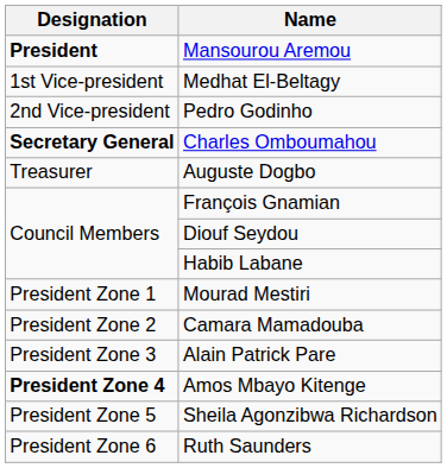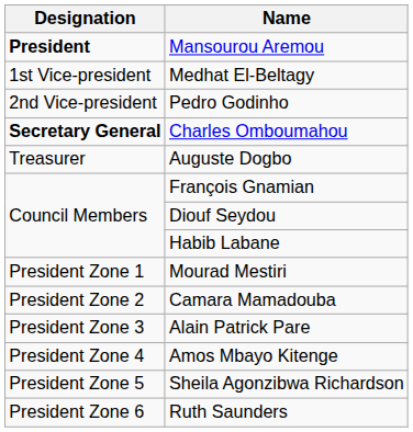Amos Mbayo Kitenge | Designation: bold -> normal
